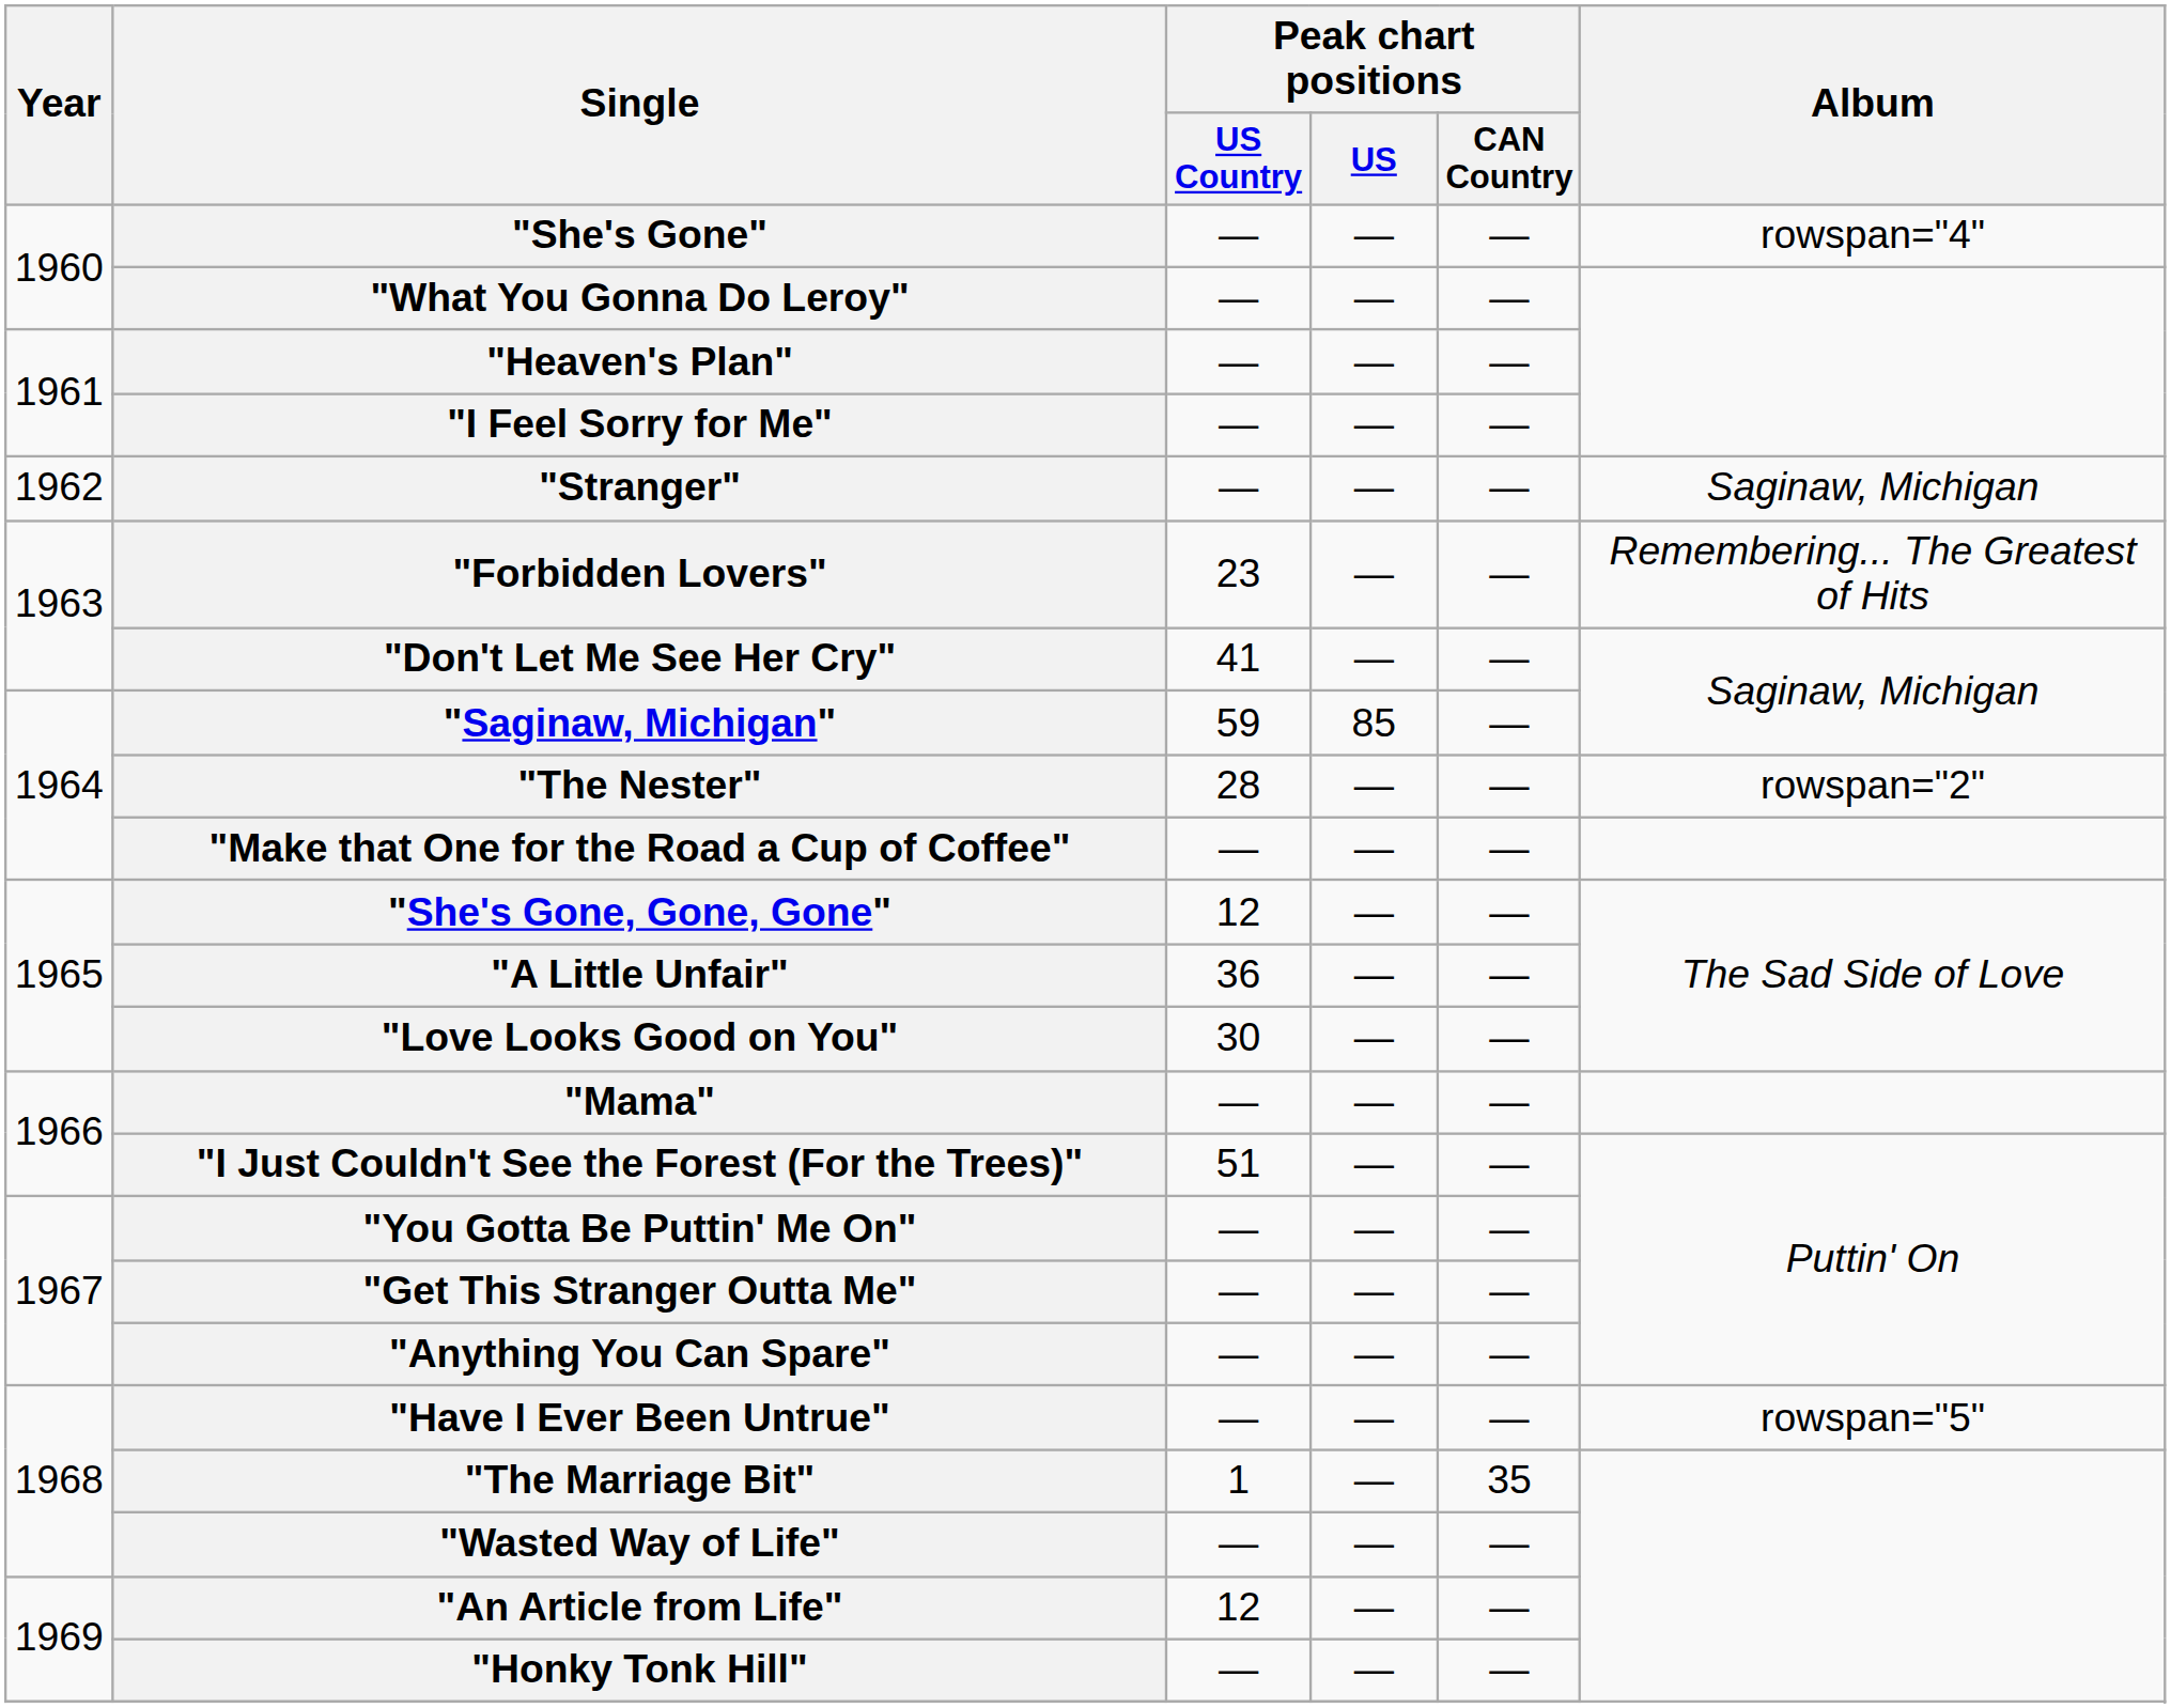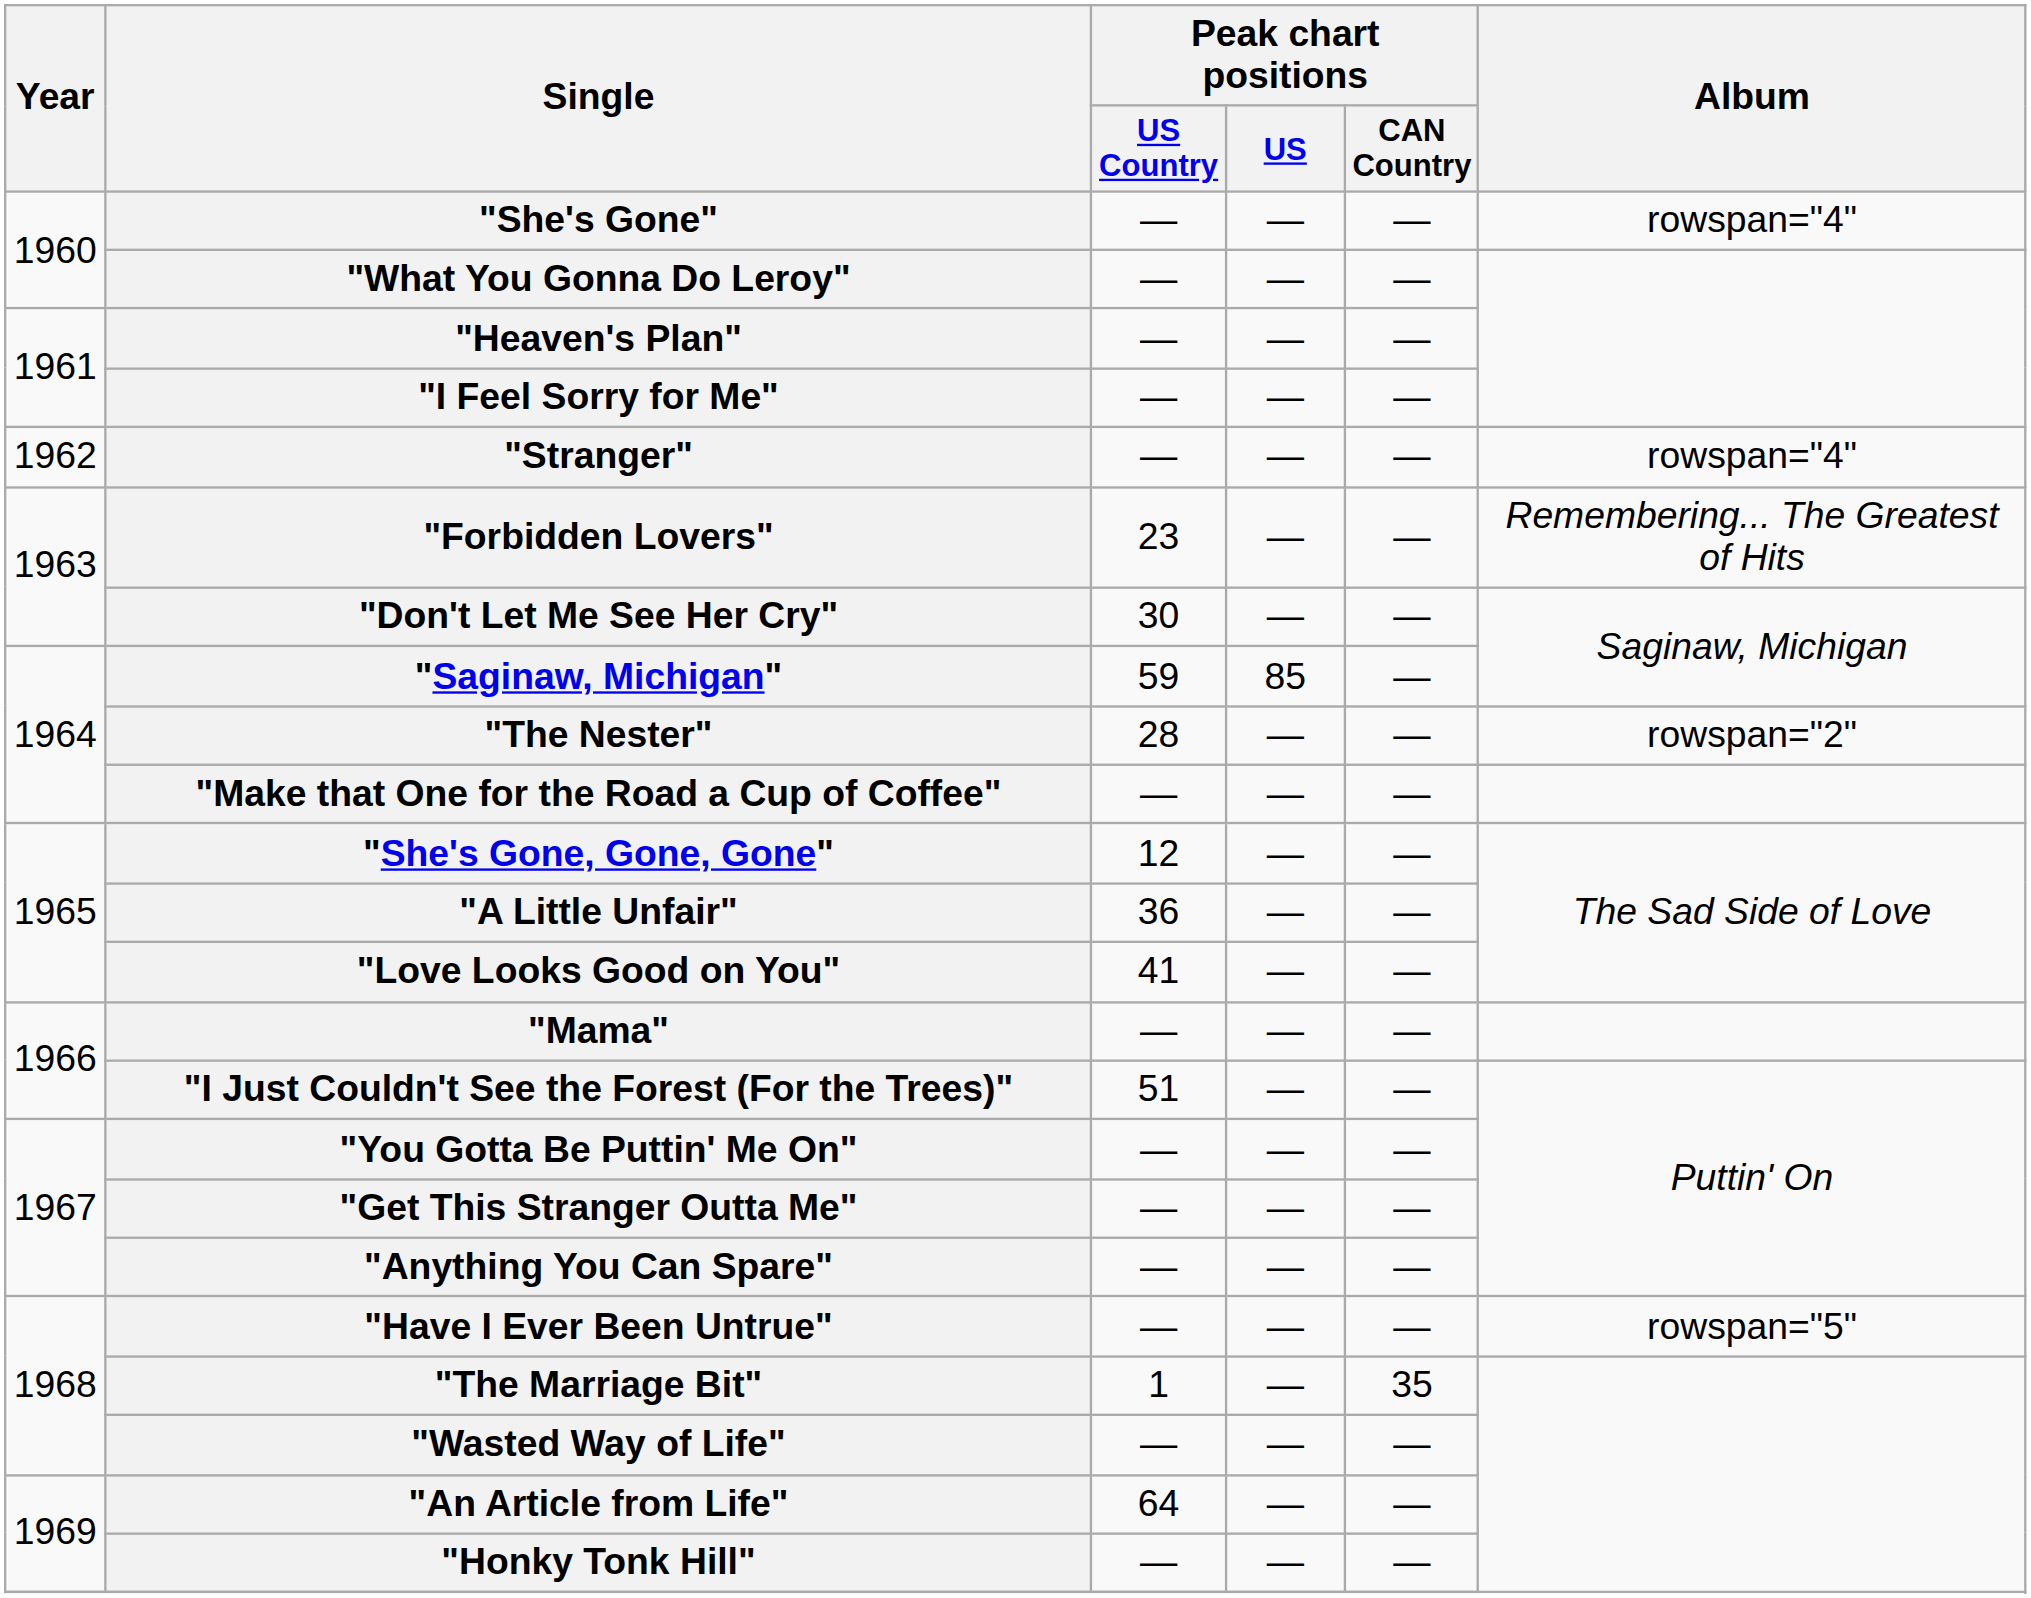"Stranger" | Album: Saginaw, Michigan -> rowspan="4"
"Don't Let Me See Her Cry" | Peak chart positions / US Country: 41 -> 30
"Love Looks Good on You" | Peak chart positions / US Country: 30 -> 41
"An Article from Life" | Peak chart positions / US Country: 12 -> 64
